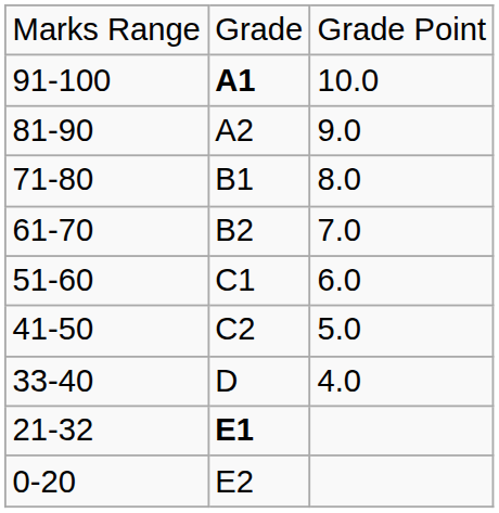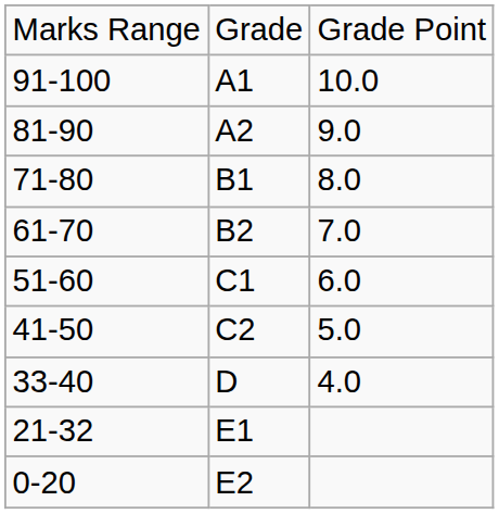91-100 | column 2: bold -> normal
21-32 | column 2: bold -> normal
